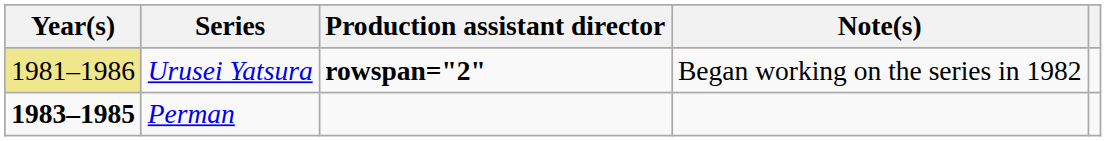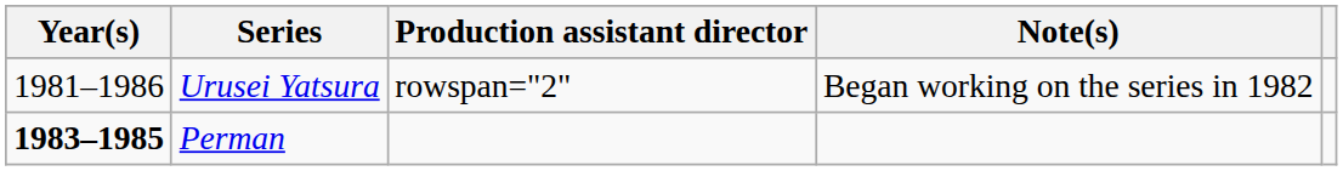Urusei Yatsura | Year(s): khaki background -> no background
Urusei Yatsura | Production assistant director: bold -> normal
